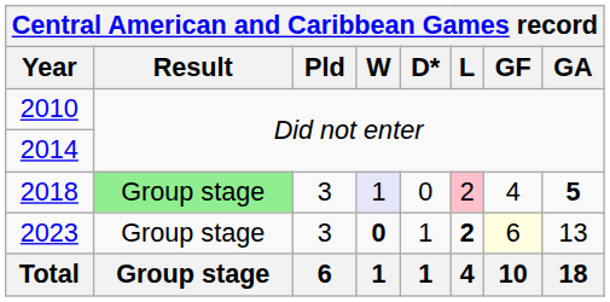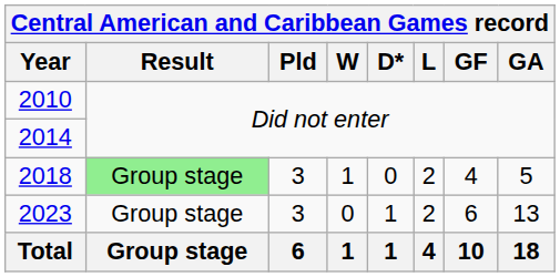2018 | Central American and Caribbean Games record / W: lavender background -> no background
2018 | Central American and Caribbean Games record / L: pink background -> no background
2018 | Central American and Caribbean Games record / GA: bold -> normal
2023 | Central American and Caribbean Games record / W: bold -> normal
2023 | Central American and Caribbean Games record / L: bold -> normal
2023 | Central American and Caribbean Games record / GF: lightyellow background -> no background
